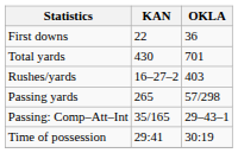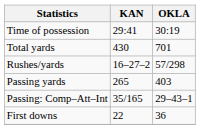rows swapped: First downs <-> Time of possession
Rushes/yards | OKLA: 403 -> 57/298
Passing yards | OKLA: 57/298 -> 403
